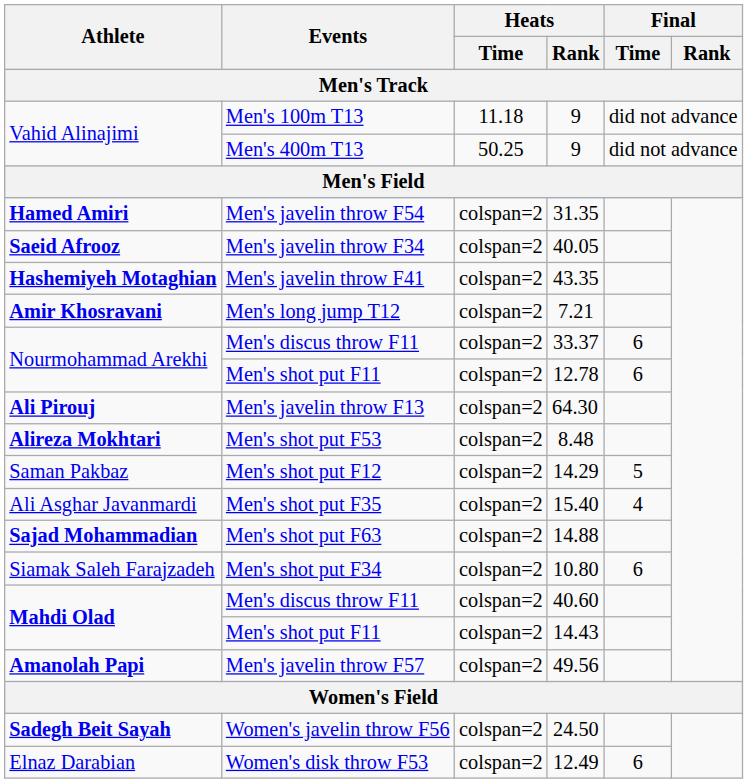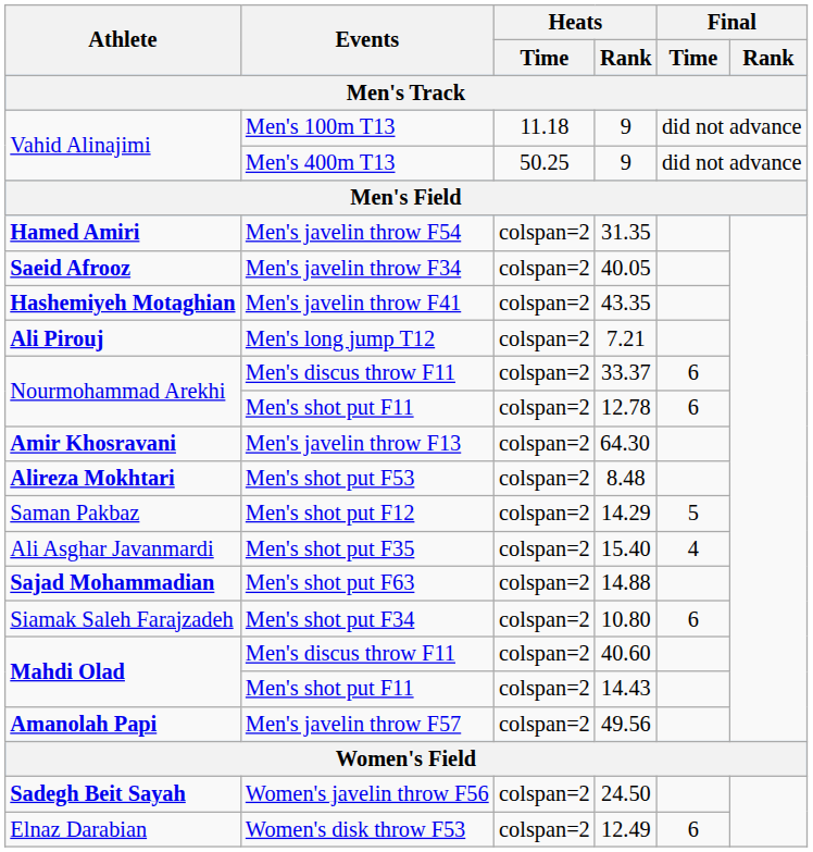7.21 | Athlete: Amir Khosravani -> Ali Pirouj
64.30 | Athlete: Ali Pirouj -> Amir Khosravani
